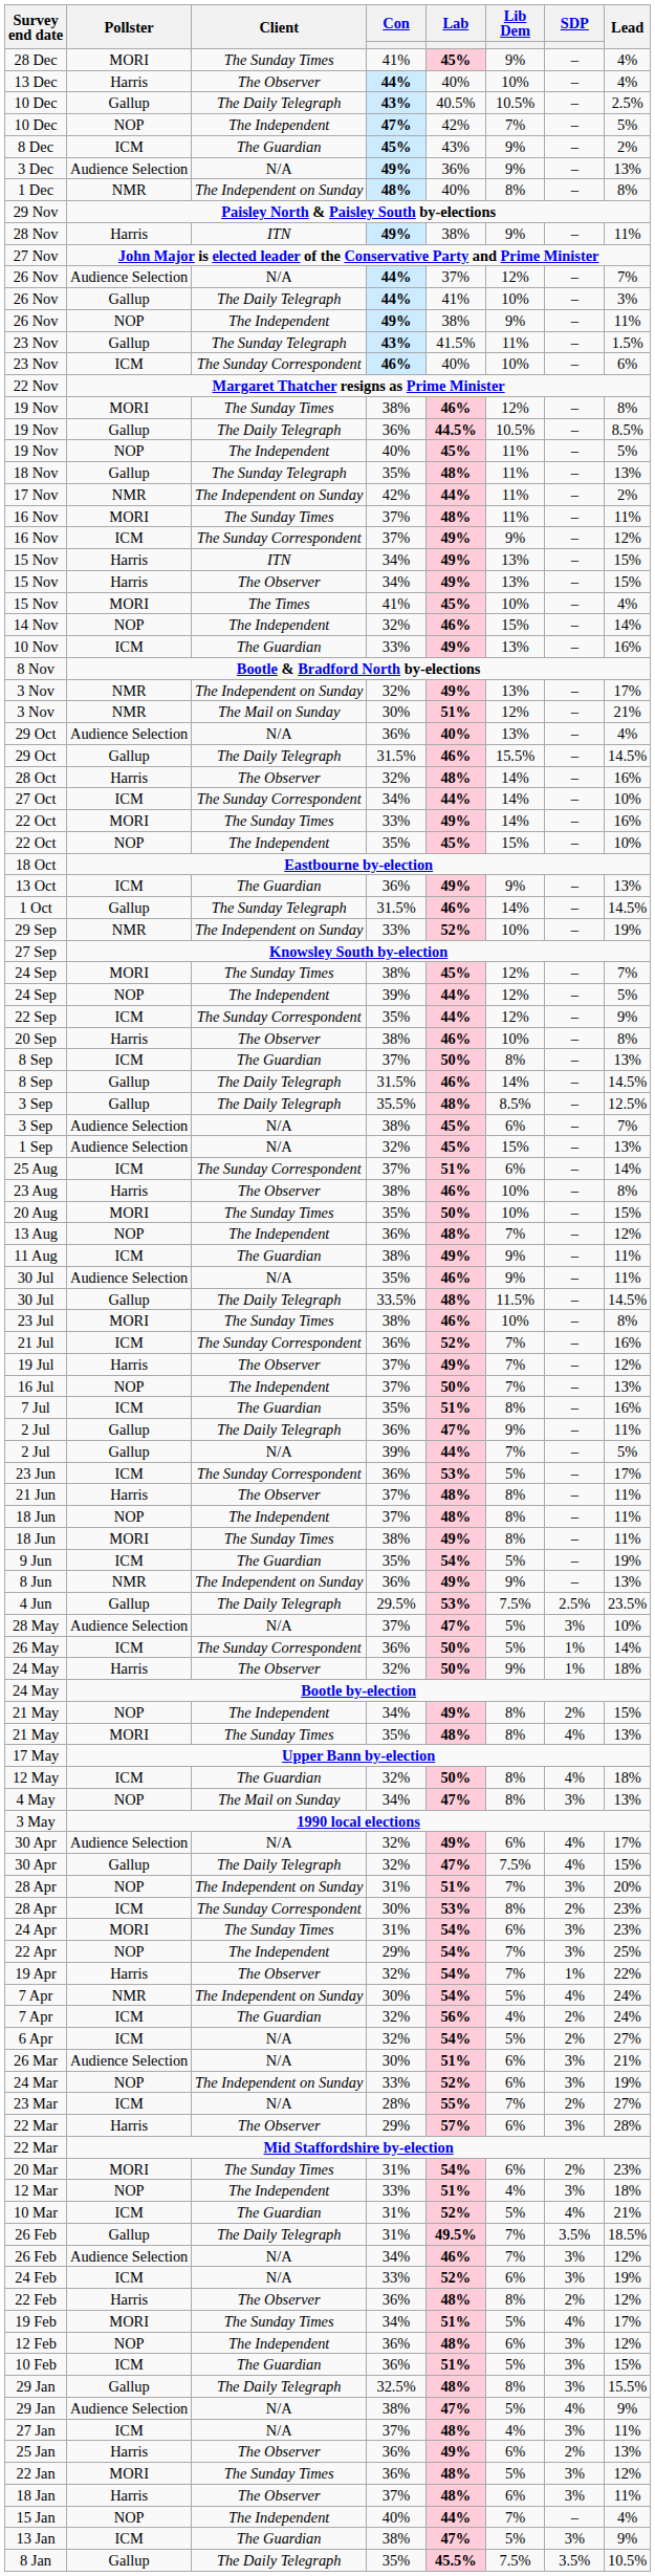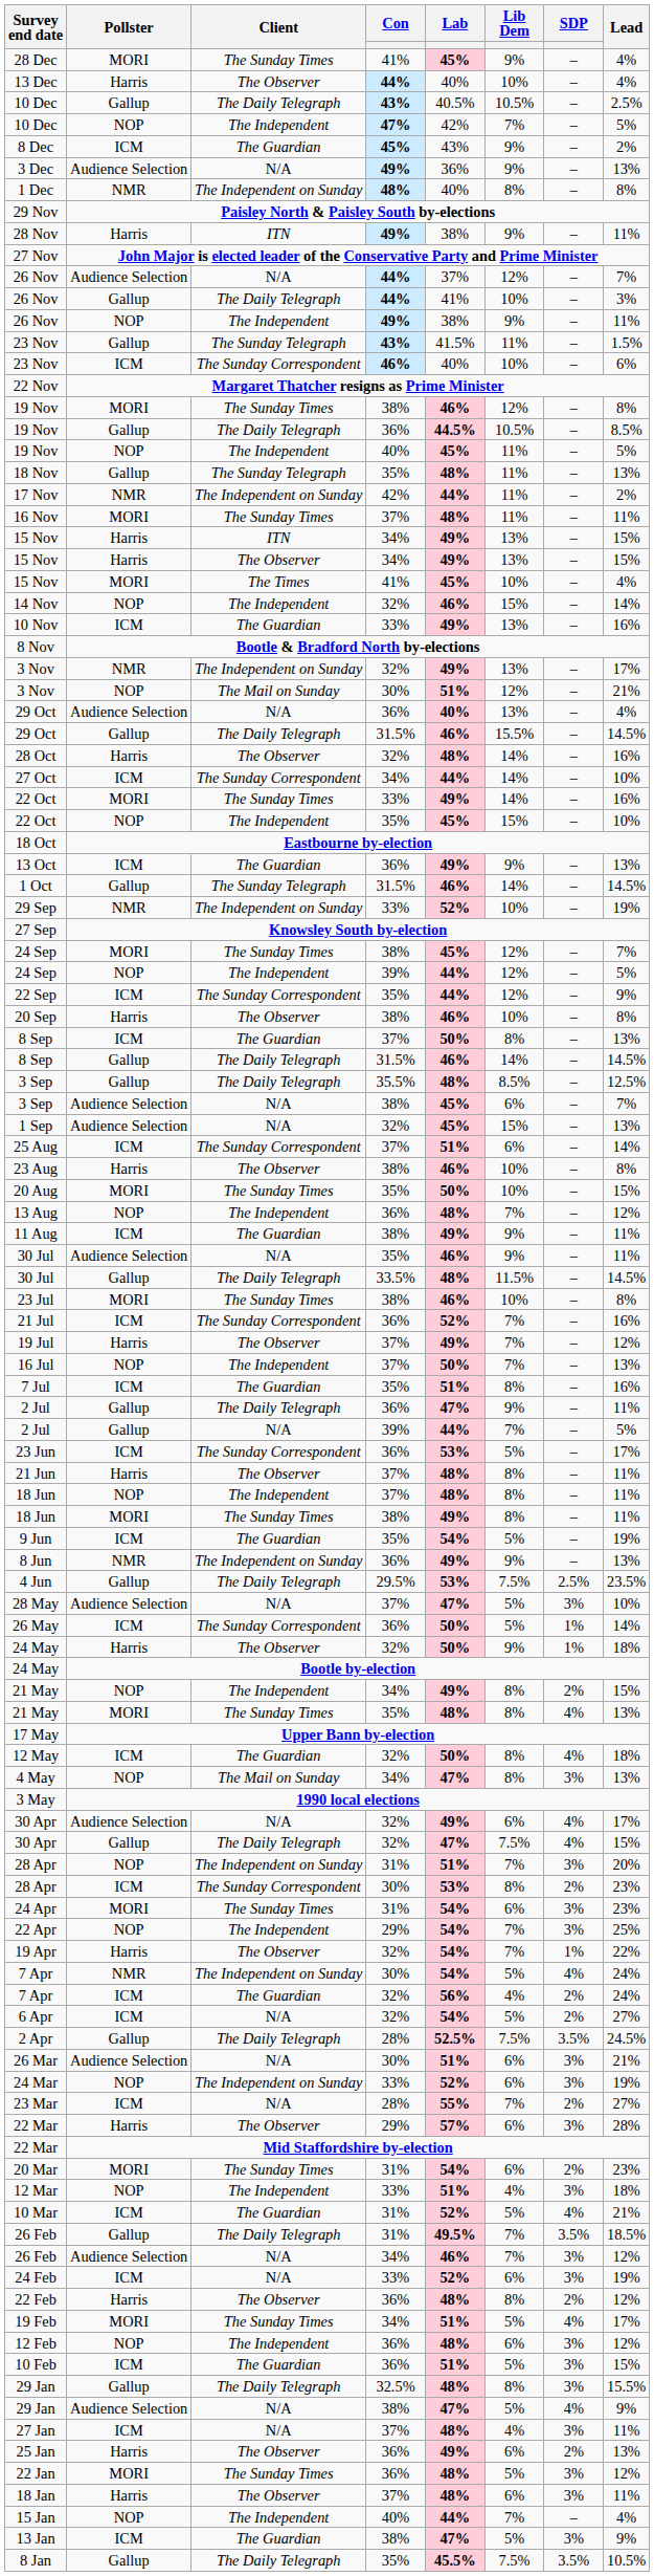- row: 16 Nov | ICM | The Sunday Correspondent | 37% | 49% | 9% | – | 12%
3 Nov / The Mail on Sunday | Pollster: NMR -> NOP
+ row: 2 Apr | Gallup | The Daily Telegraph | 28% | 52.5% | 7.5% | 3.5% | 24.5%
